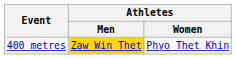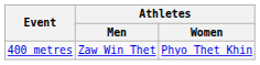400 metres | Athletes / Men: gold background -> no background
